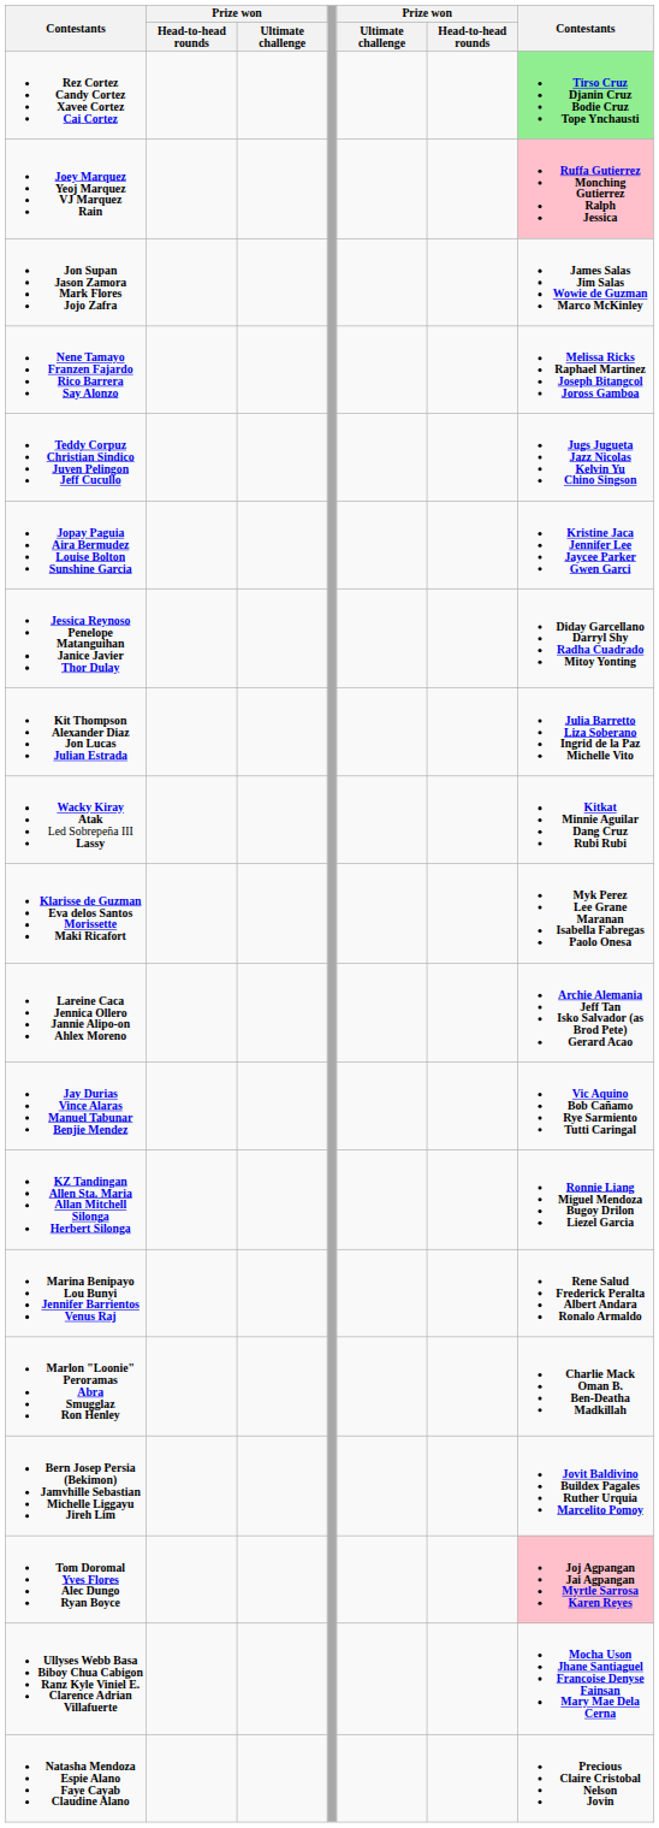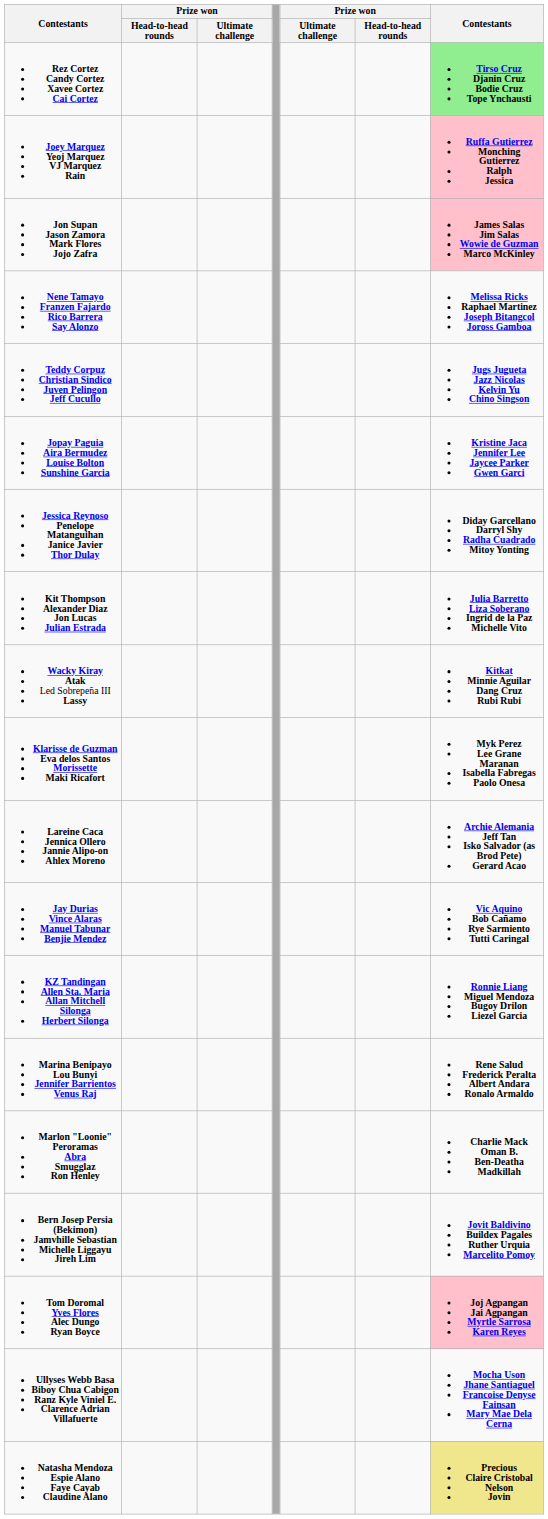Jon Supan Jason Zamora Mark Flores Jojo Zafra | column 7: no background -> pink background
Natasha Mendoza Espie Alano Faye Cayab Claudine Alano | column 7: no background -> khaki background
